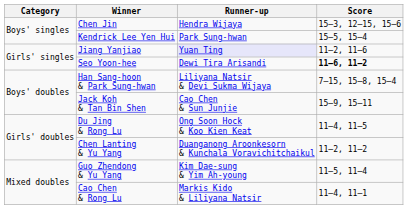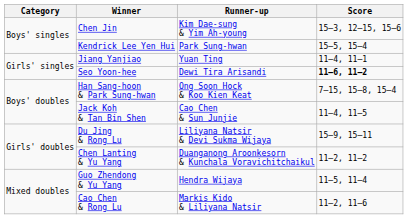Chen Jin | Runner-up: Hendra Wijaya -> Kim Dae-sung & Yim Ah-young
Jiang Yanjiao | Runner-up: lavender background -> no background
Jiang Yanjiao | Score: 11–2, 11–6 -> 11–4, 11–1
Han Sang-hoon & Park Sung-hwan | Runner-up: Liliyana Natsir & Devi Sukma Wijaya -> Ong Soon Hock & Koo Kien Keat
Jack Koh & Tan Bin Shen | Score: 15–9, 15–11 -> 11–4, 11–5
Du Jing & Rong Lu | Runner-up: Ong Soon Hock & Koo Kien Keat -> Liliyana Natsir & Devi Sukma Wijaya
Du Jing & Rong Lu | Score: 11–4, 11–5 -> 15–9, 15–11
Guo Zhendong & Yu Yang | Runner-up: Kim Dae-sung & Yim Ah-young -> Hendra Wijaya
Cao Chen & Rong Lu | Score: 11–4, 11–1 -> 11–2, 11–6
